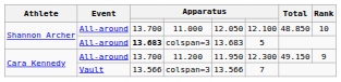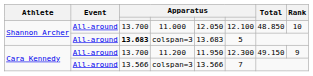row 6 | Event: Vault -> All-around
